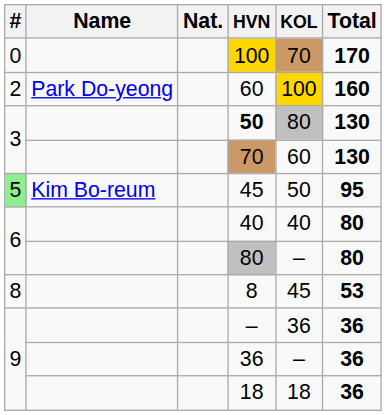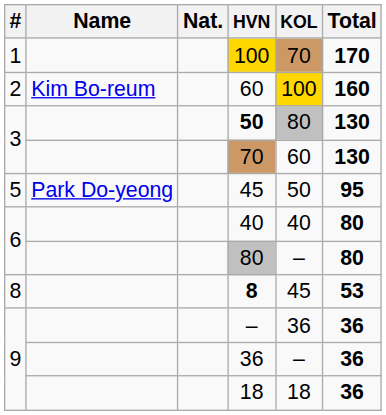row 2 | #: 0 -> 1
row 3 | Name: Park Do-yeong -> Kim Bo-reum
row 6 | #: lightgreen background -> no background
row 6 | Name: Kim Bo-reum -> Park Do-yeong
row 9 | HVN: normal -> bold
